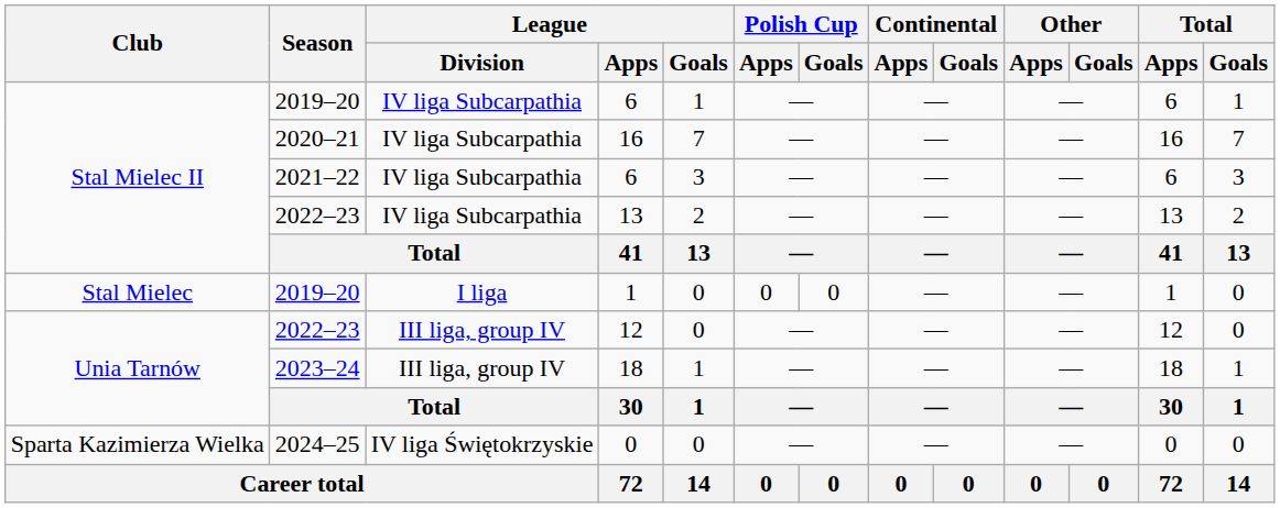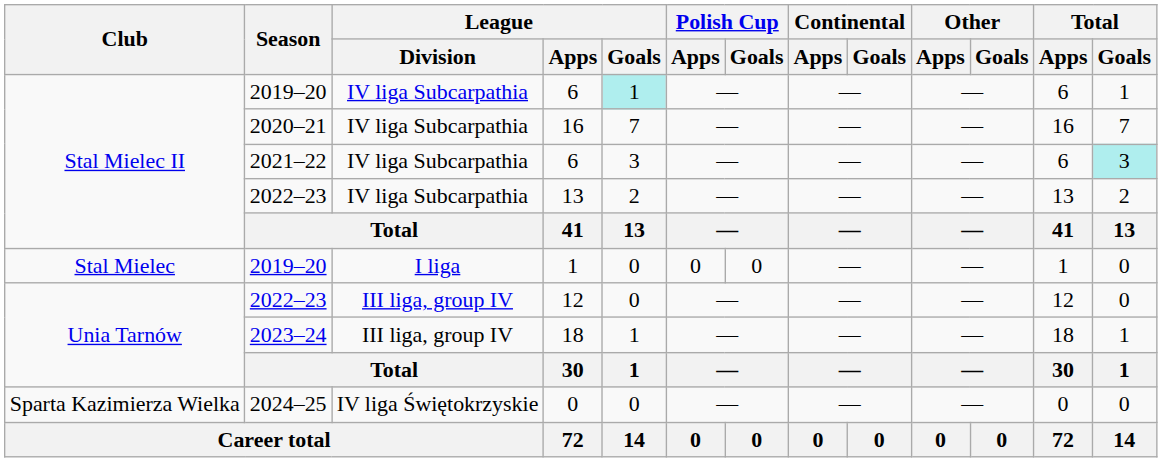2019–20 / 6 | League / Goals: no background -> paleturquoise background
2021–22 / 6 | Total / Goals: no background -> paleturquoise background
